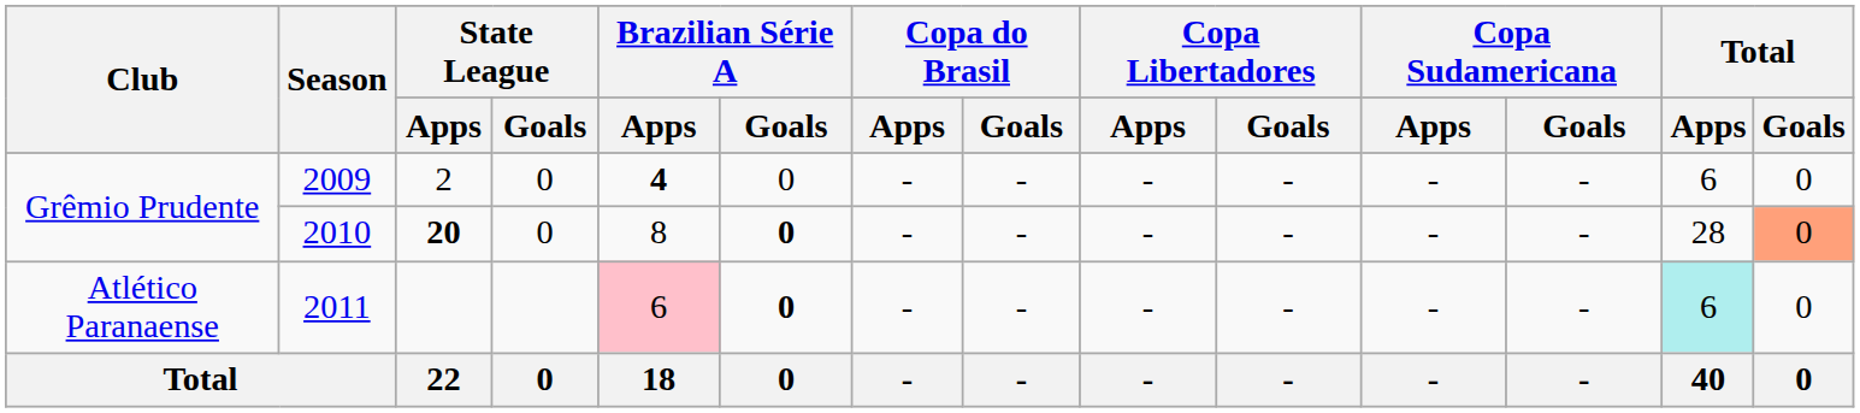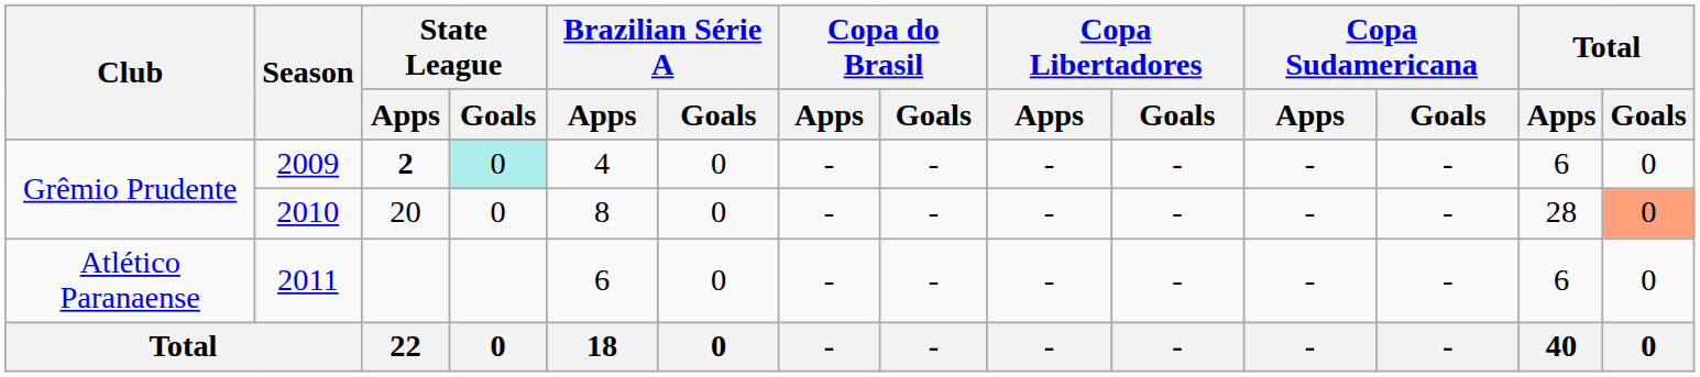2009 | State League / Apps: normal -> bold
2009 | State League / Goals: no background -> paleturquoise background
2009 | Brazilian Série A / Apps: bold -> normal
2010 | State League / Apps: bold -> normal
2010 | Brazilian Série A / Goals: bold -> normal
2011 | Brazilian Série A / Apps: pink background -> no background
2011 | Brazilian Série A / Goals: bold -> normal
2011 | Total / Apps: paleturquoise background -> no background
